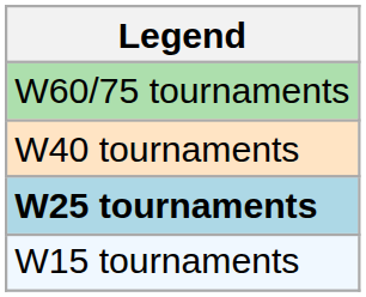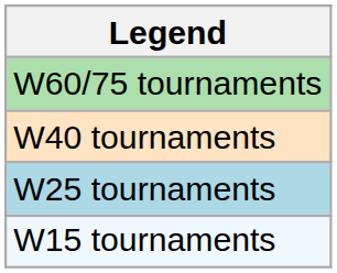row 4 | column 1: bold -> normal
